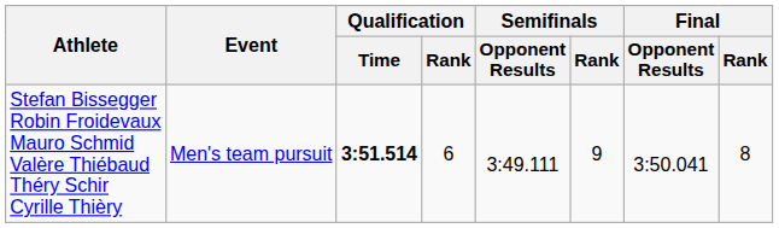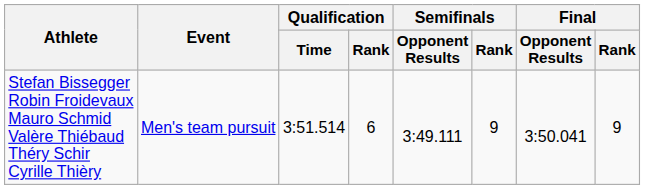row 3 | Qualification / Time: bold -> normal
row 3 | Final / Rank: 8 -> 9
